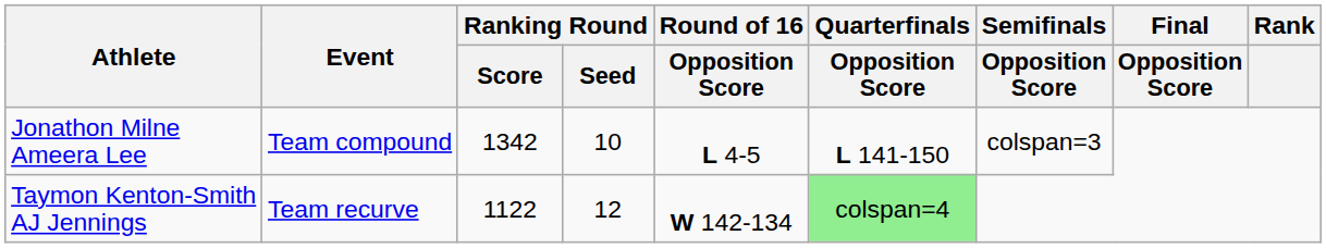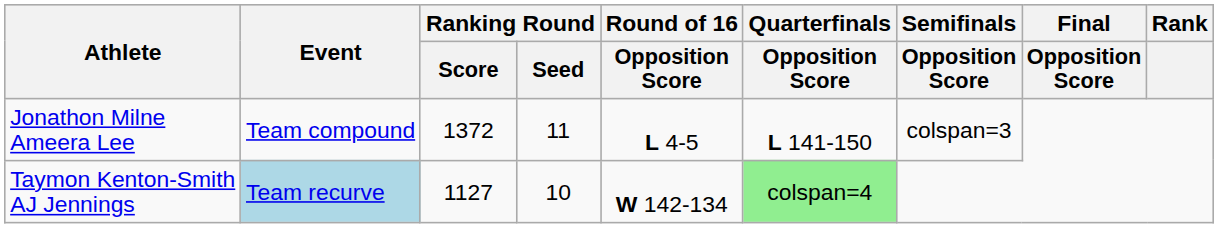Jonathon Milne Ameera Lee | Ranking Round / Score: 1342 -> 1372
Jonathon Milne Ameera Lee | Ranking Round / Seed: 10 -> 11
Taymon Kenton-Smith AJ Jennings | Event: no background -> lightblue background
Taymon Kenton-Smith AJ Jennings | Ranking Round / Score: 1122 -> 1127
Taymon Kenton-Smith AJ Jennings | Ranking Round / Seed: 12 -> 10
